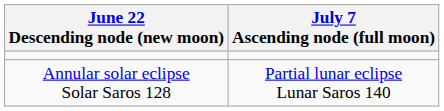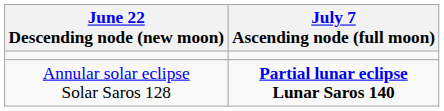Annular solar eclipse Solar Saros 128 | July 7 Ascending node (full moon): normal -> bold
